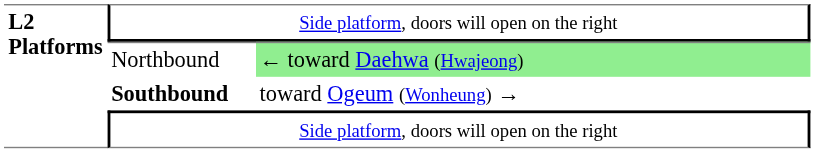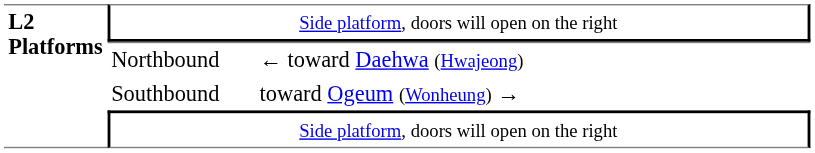Northbound | column 3: lightgreen background -> no background
Southbound | column 2: bold -> normal
